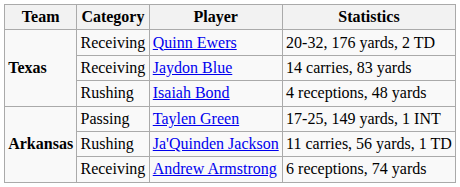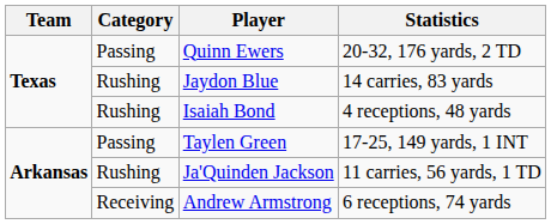Quinn Ewers | Category: Receiving -> Passing
Jaydon Blue | Category: Receiving -> Rushing
